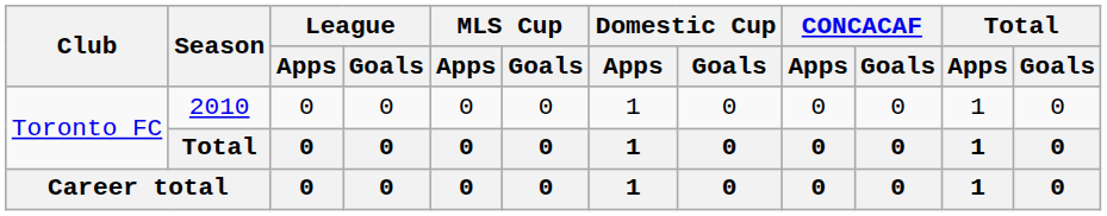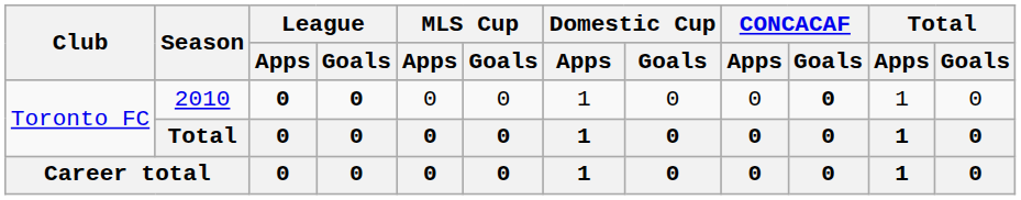Toronto FC / 2010 | League / Apps: normal -> bold
Toronto FC / 2010 | League / Goals: normal -> bold
Toronto FC / 2010 | CONCACAF / Goals: normal -> bold
